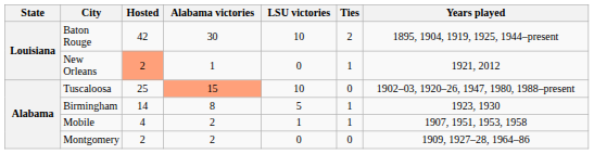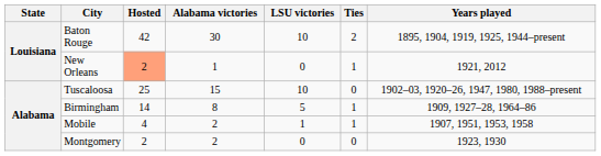Tuscaloosa | Alabama victories: lightsalmon background -> no background
Birmingham | Years played: 1923, 1930 -> 1909, 1927–28, 1964–86
Montgomery | Years played: 1909, 1927–28, 1964–86 -> 1923, 1930
